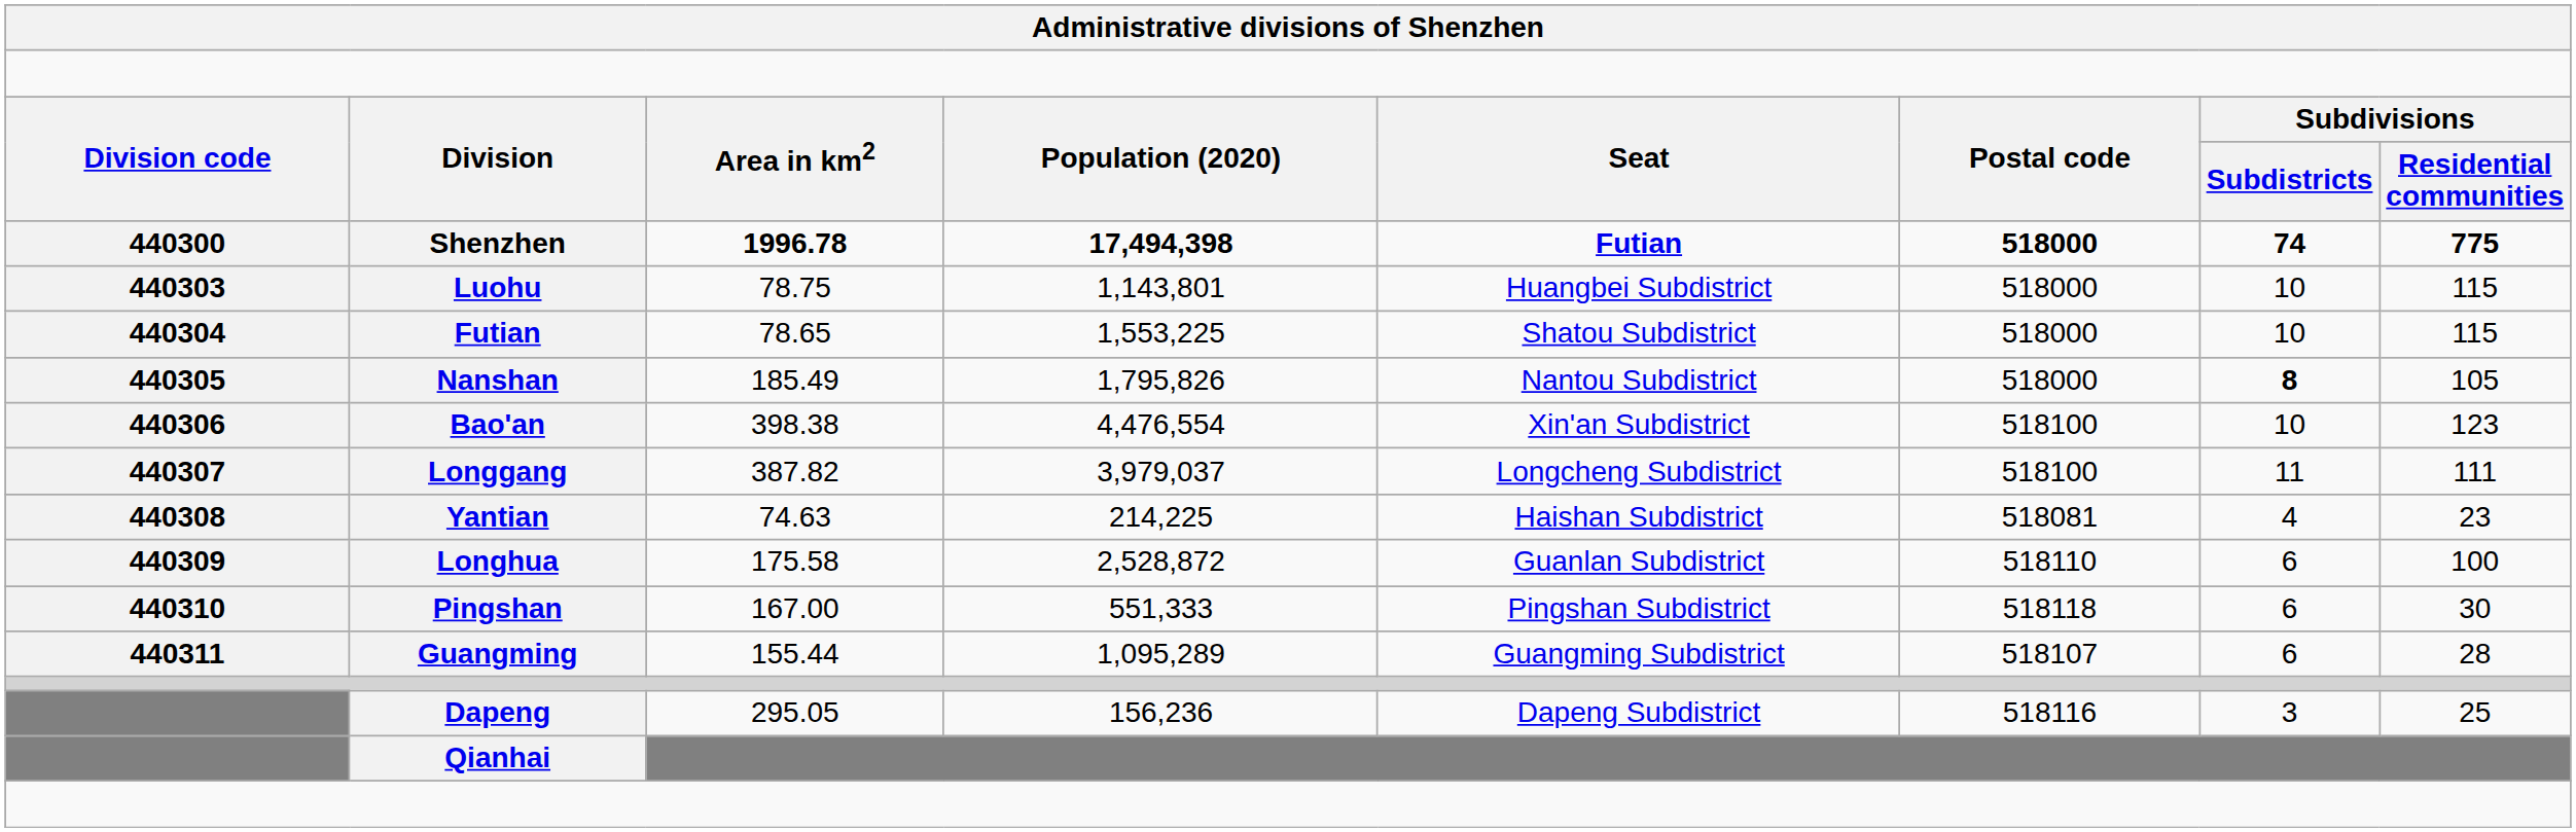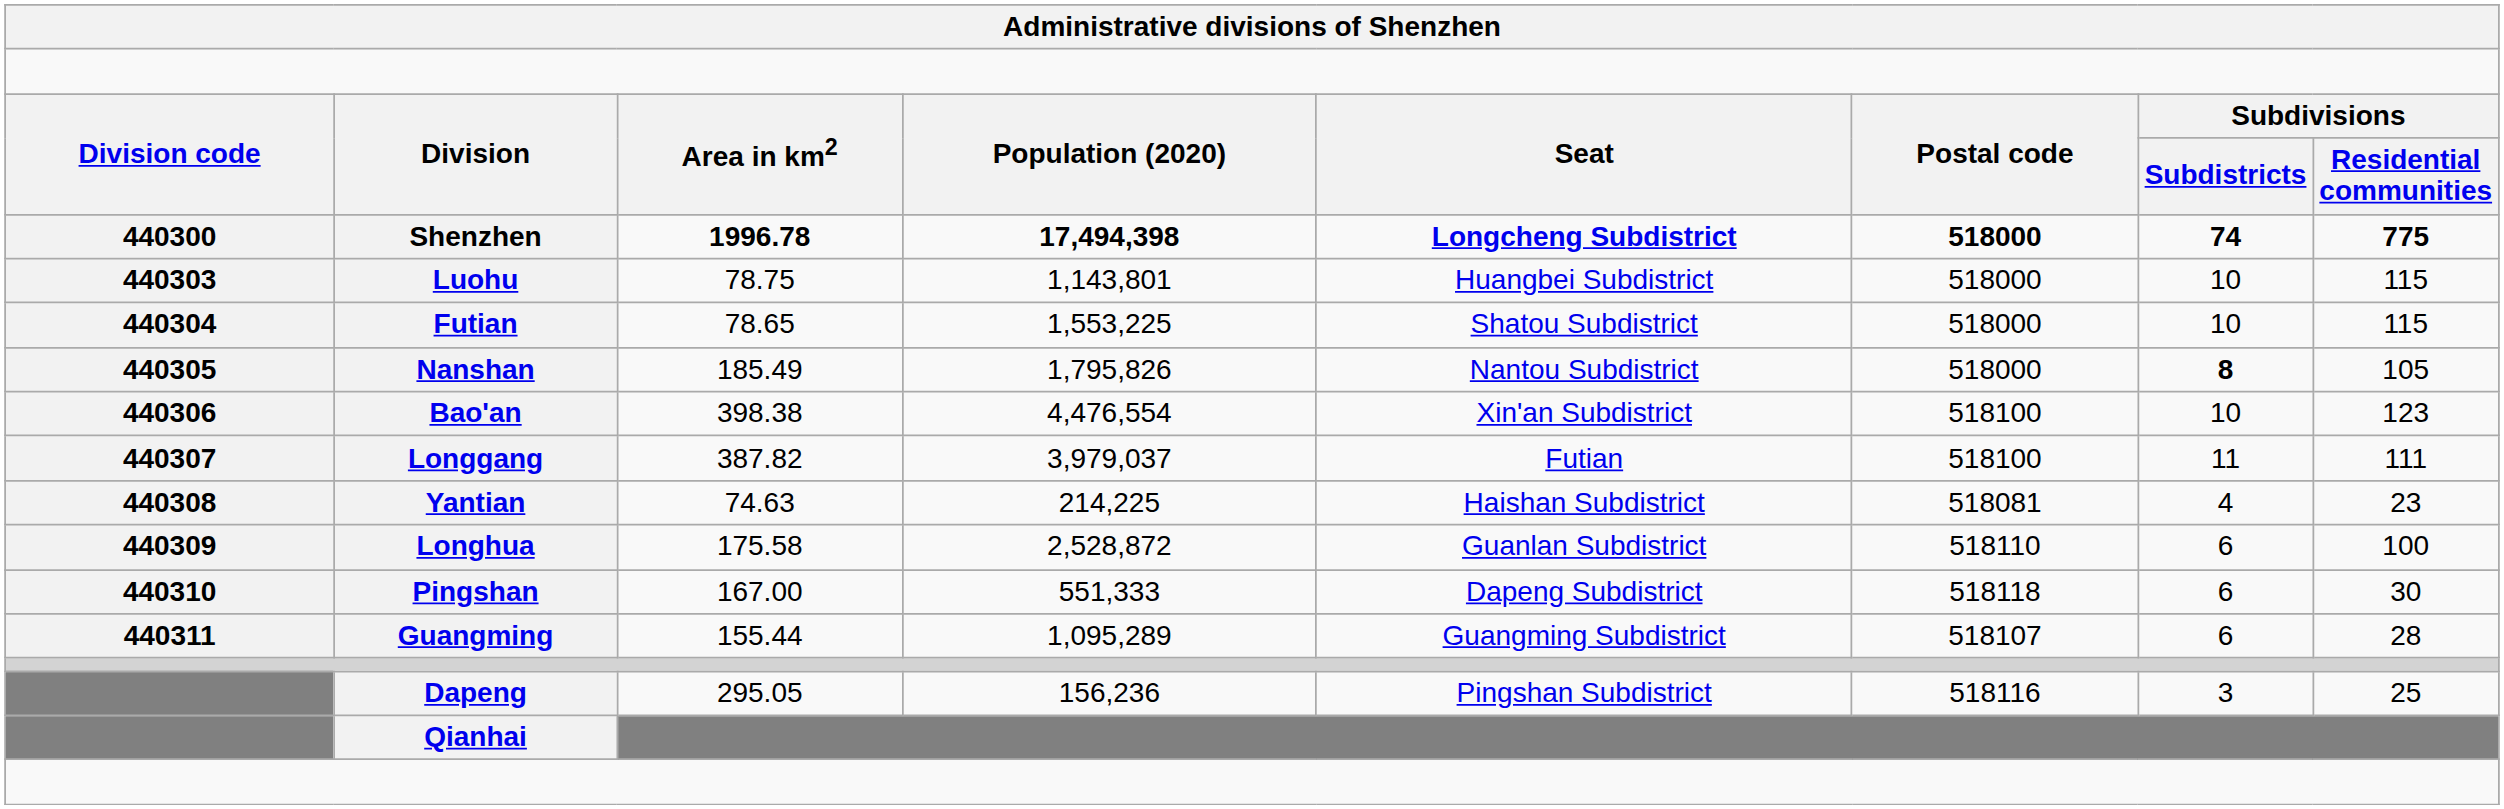Shenzhen | column 5: Futian -> Longcheng Subdistrict
Longgang | column 5: Longcheng Subdistrict -> Futian
Pingshan | column 5: Pingshan Subdistrict -> Dapeng Subdistrict
Dapeng | column 5: Dapeng Subdistrict -> Pingshan Subdistrict
